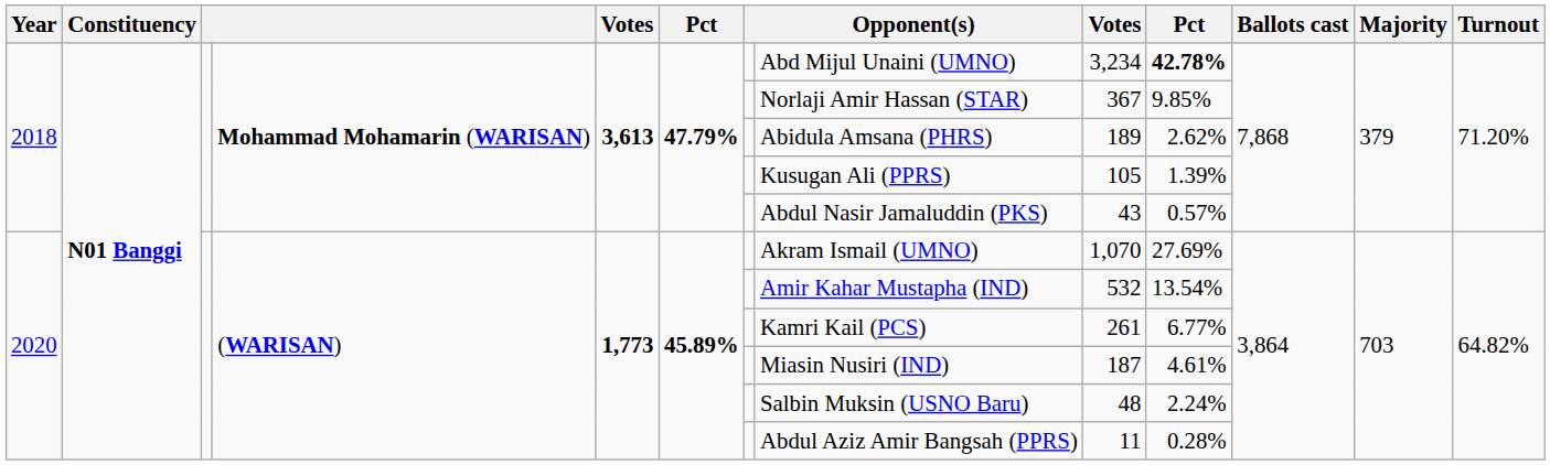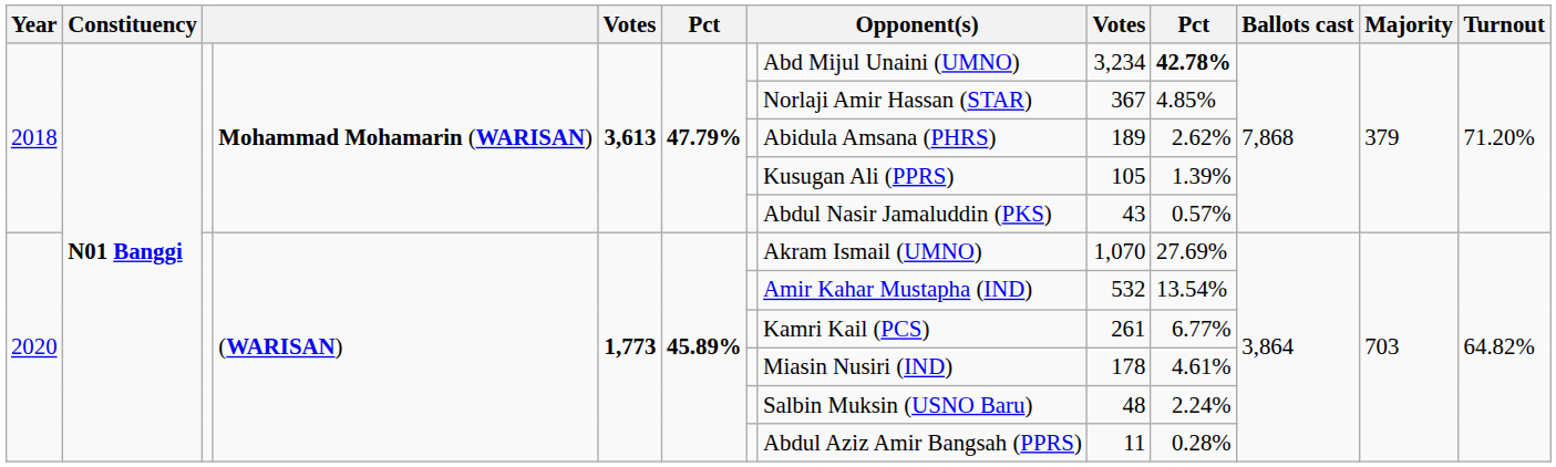row 3 | column 10: 9.85% -> 4.85%
row 10 | column 9: 187 -> 178
